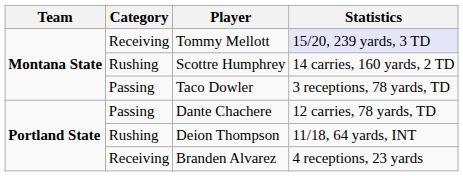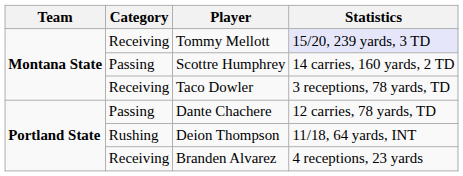Scottre Humphrey | Category: Rushing -> Passing
Taco Dowler | Category: Passing -> Receiving
